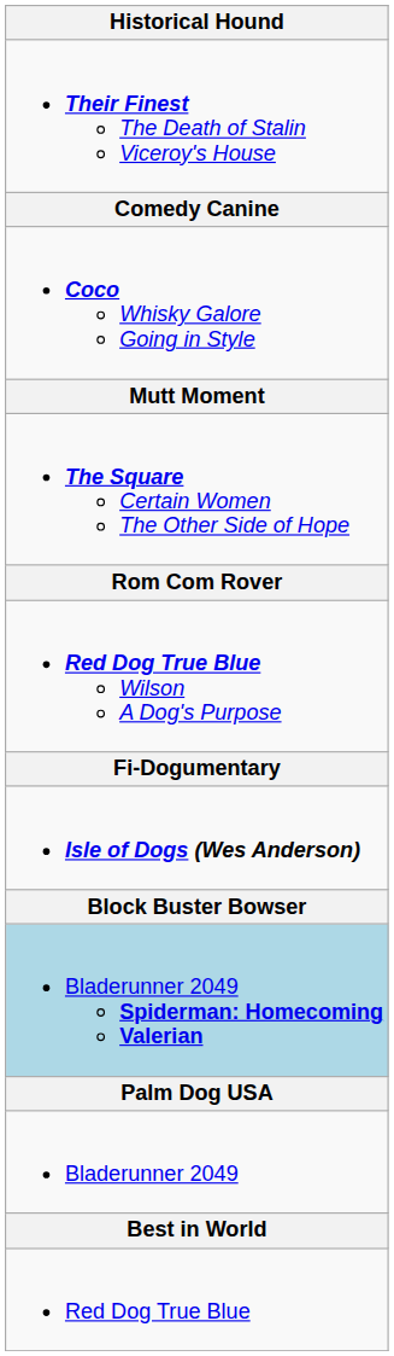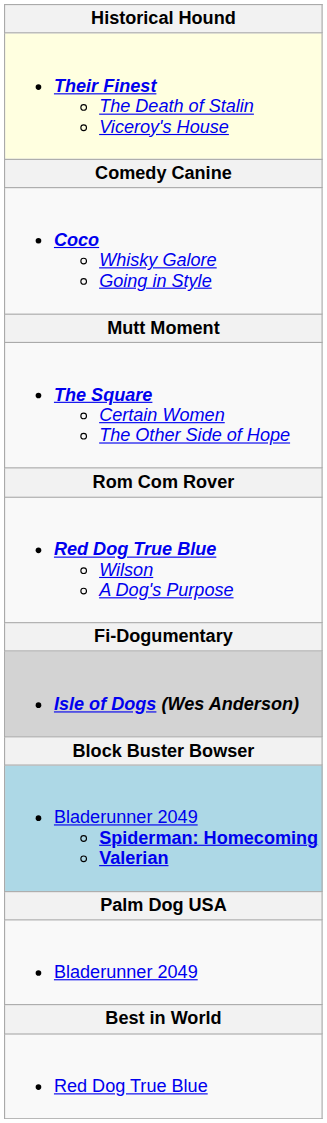row 2 | column 1: no background -> lightyellow background
row 10 | column 1: no background -> lightgrey background
